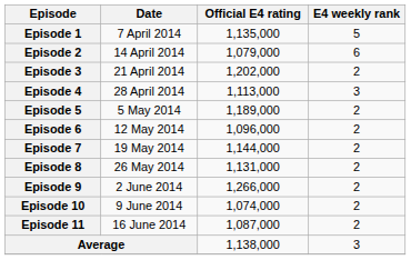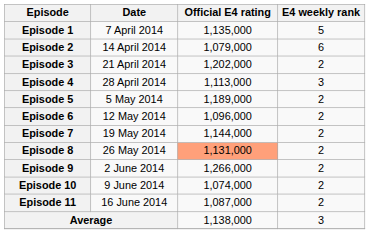Episode 8 | Official E4 rating: no background -> lightsalmon background
